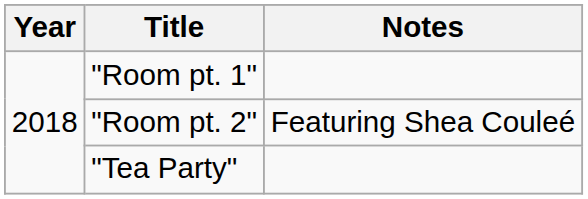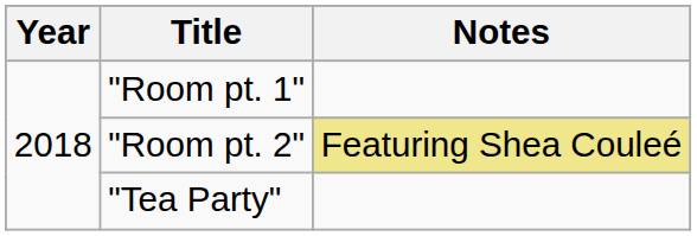"Room pt. 2" | Notes: no background -> khaki background
